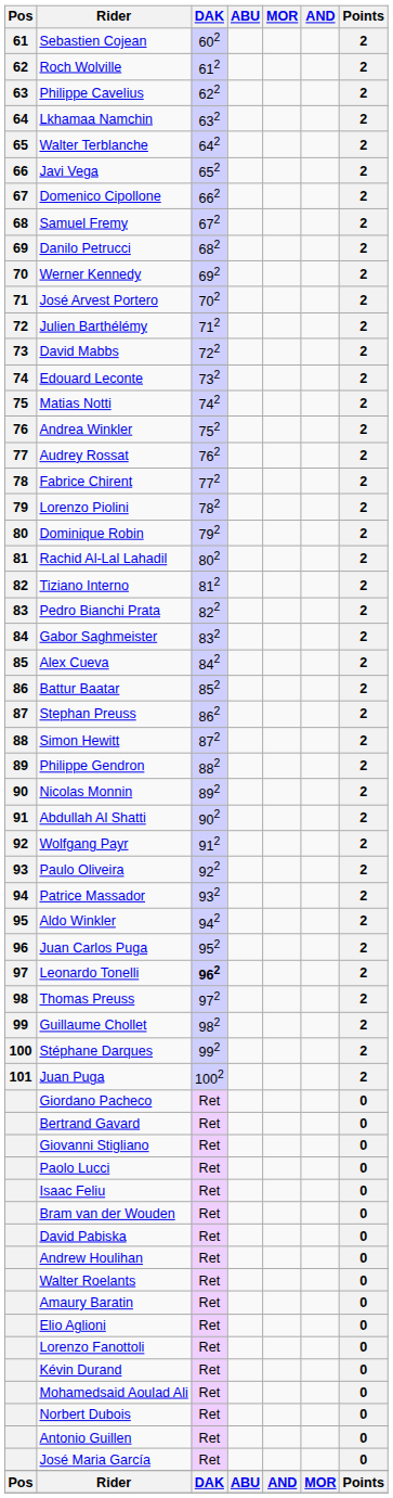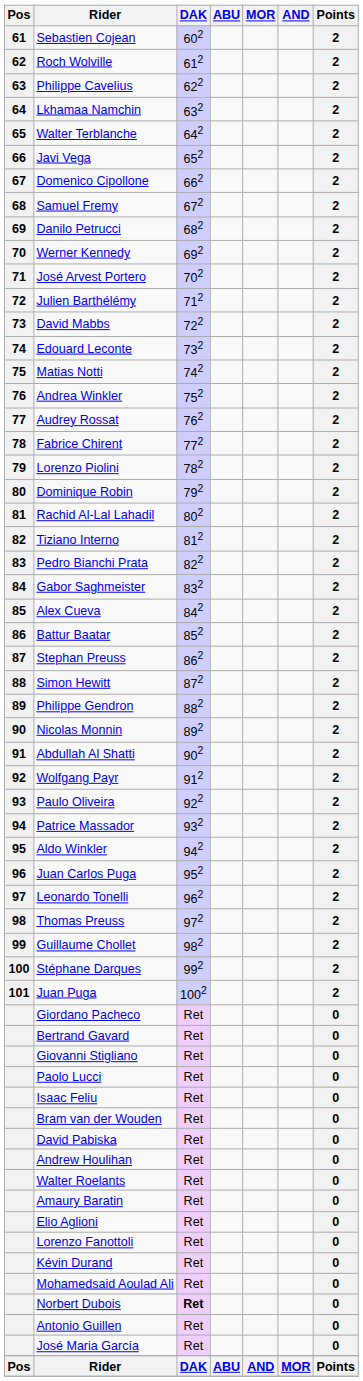Leonardo Tonelli | DAK: bold -> normal
Norbert Dubois | DAK: normal -> bold
